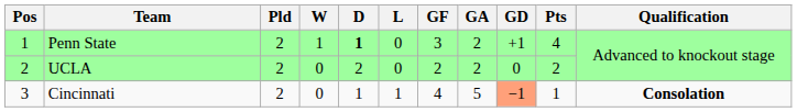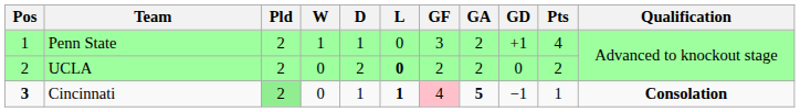Penn State | D: bold -> normal
UCLA | L: normal -> bold
Cincinnati | Pos: normal -> bold
Cincinnati | Pld: no background -> lightgreen background
Cincinnati | L: normal -> bold
Cincinnati | GF: no background -> pink background
Cincinnati | GA: normal -> bold
Cincinnati | GD: lightsalmon background -> no background
